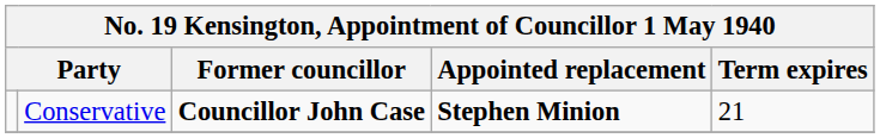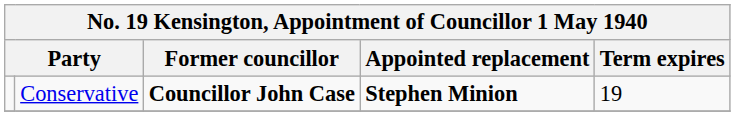Conservative | Term expires: 21 -> 19
